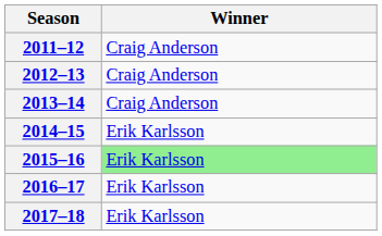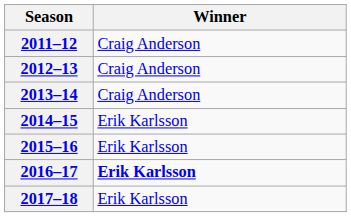2015–16 | Winner: lightgreen background -> no background
2016–17 | Winner: normal -> bold
